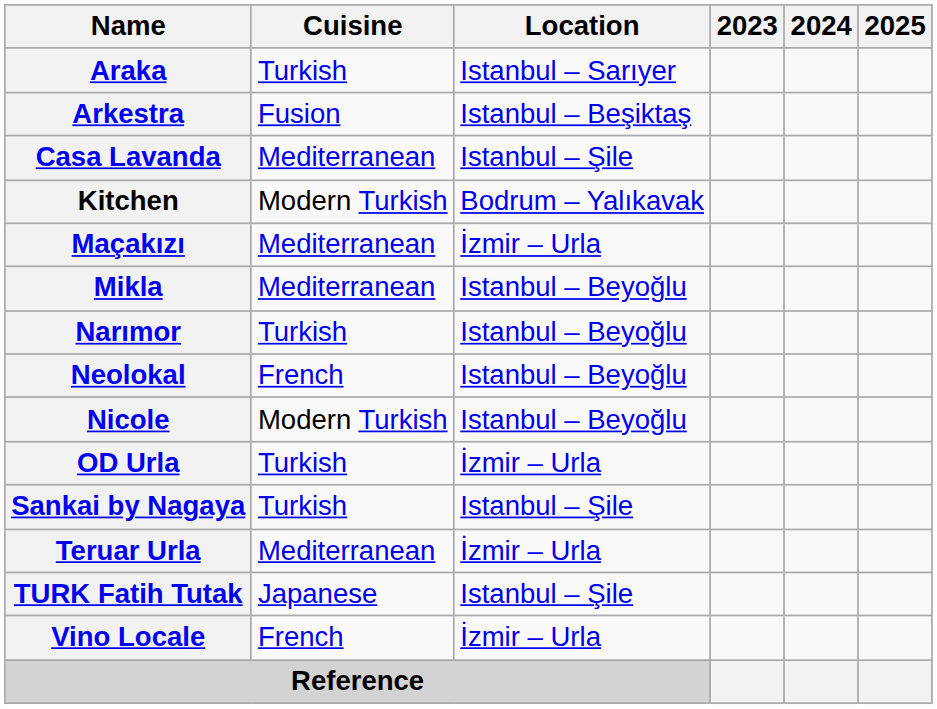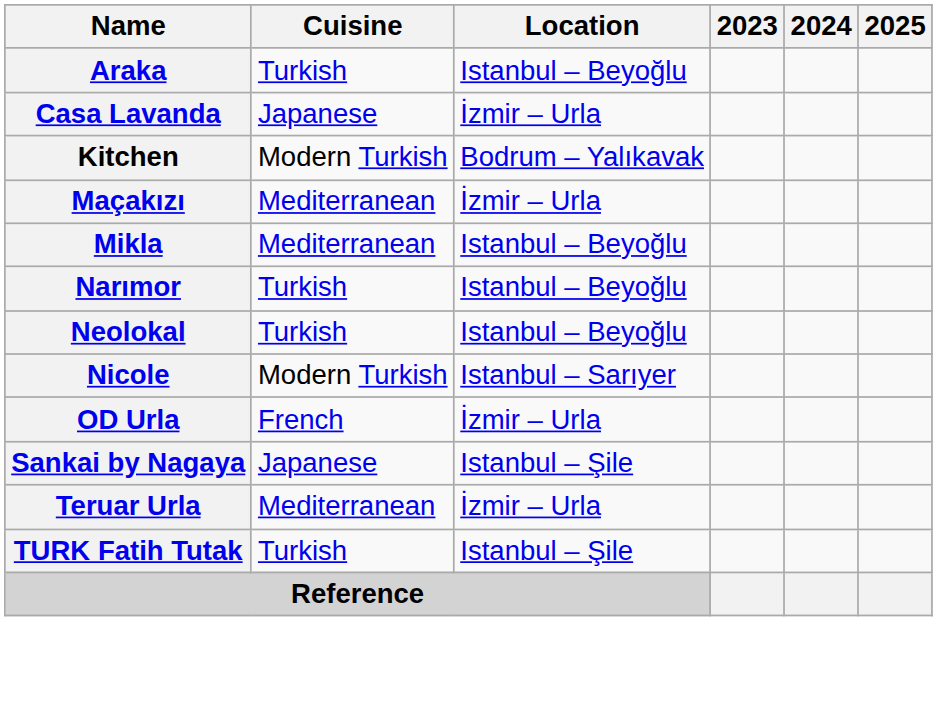Araka | Location: Istanbul – Sarıyer -> Istanbul – Beyoğlu
- row: Arkestra | Fusion | Istanbul – Beşiktaş
Casa Lavanda | Cuisine: Mediterranean -> Japanese
Casa Lavanda | Location: Istanbul – Şile -> İzmir – Urla
Neolokal | Cuisine: French -> Turkish
Nicole | Location: Istanbul – Beyoğlu -> Istanbul – Sarıyer
OD Urla | Cuisine: Turkish -> French
Sankai by Nagaya | Cuisine: Turkish -> Japanese
TURK Fatih Tutak | Cuisine: Japanese -> Turkish
- row: Vino Locale | French | İzmir – Urla
